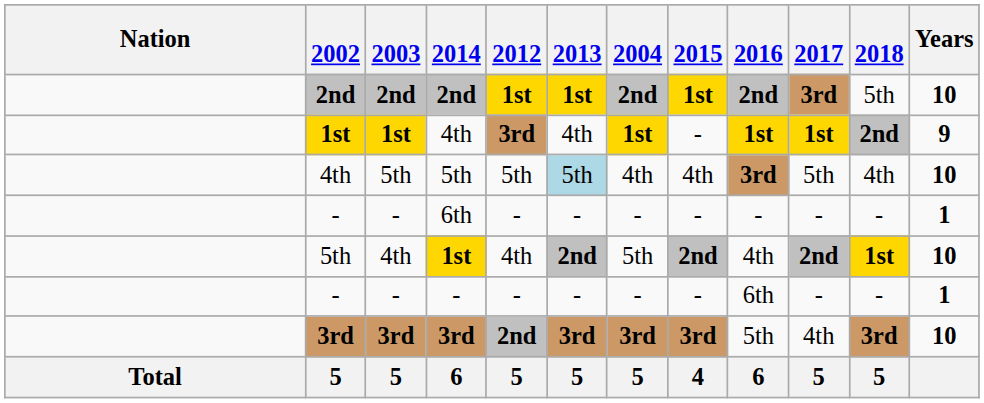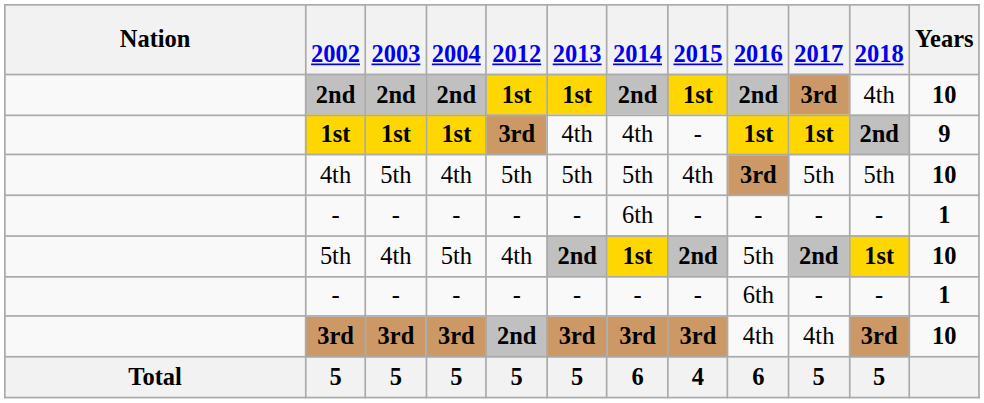columns swapped: 2004 <-> 2014
row 2 | 2018: 5th -> 4th
row 4 | 2013: lightblue background -> no background
row 4 | 2018: 4th -> 5th
row 6 | 2016: 4th -> 5th
row 8 | 2016: 5th -> 4th
